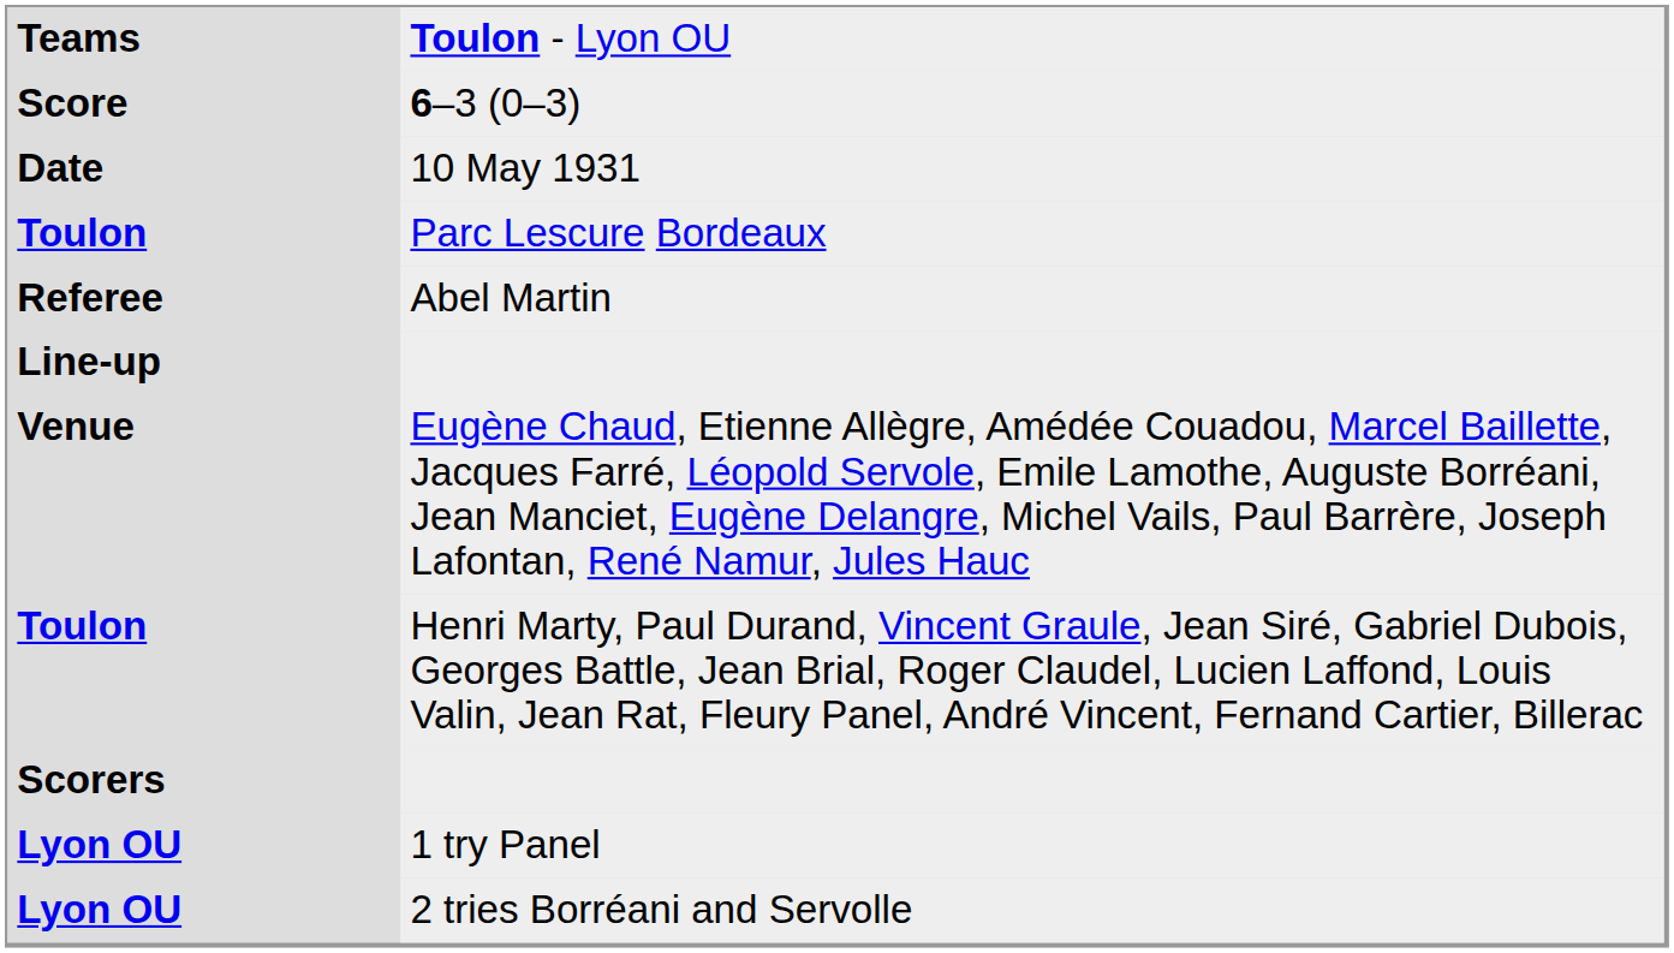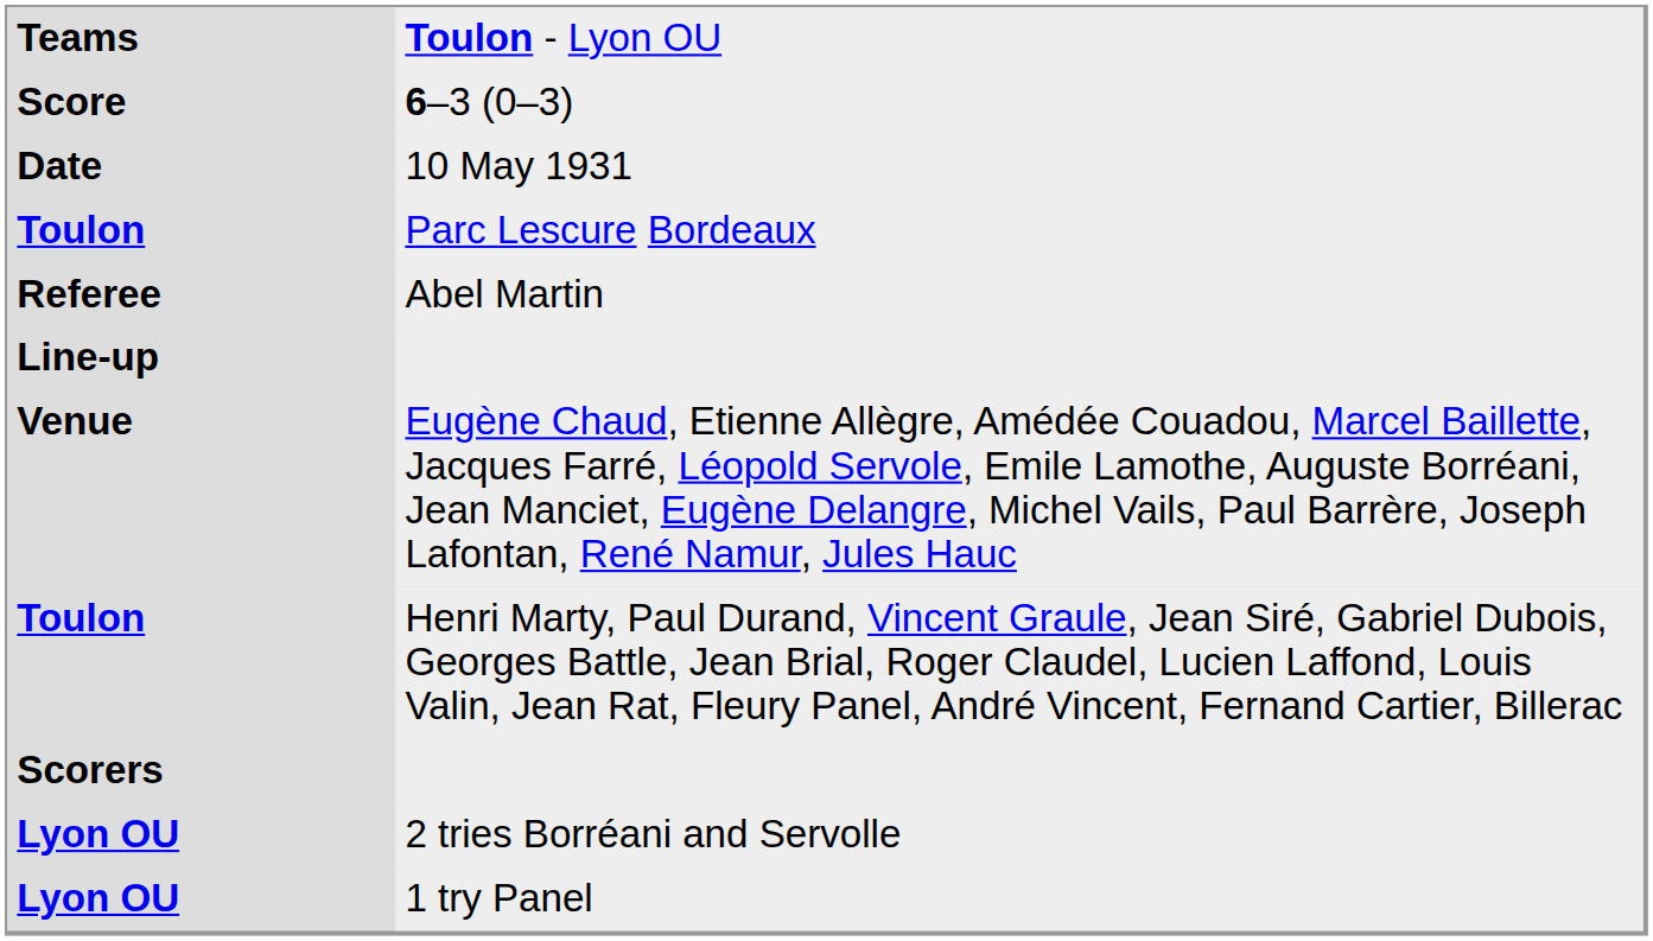row 10 | column 2: 1 try Panel -> 2 tries Borréani and Servolle
row 11 | column 2: 2 tries Borréani and Servolle -> 1 try Panel
